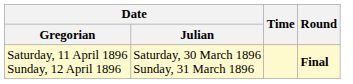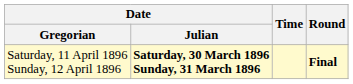Saturday, 11 April 1896 Sunday, 12 April 1896 | Date / Julian: normal -> bold
